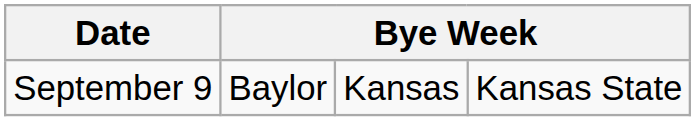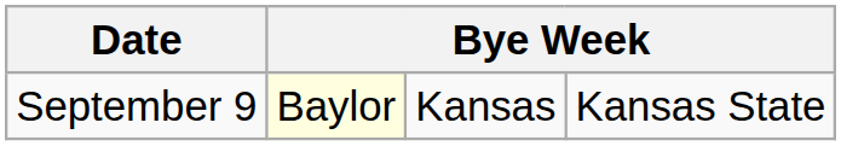September 9 | column 2: no background -> lightyellow background
